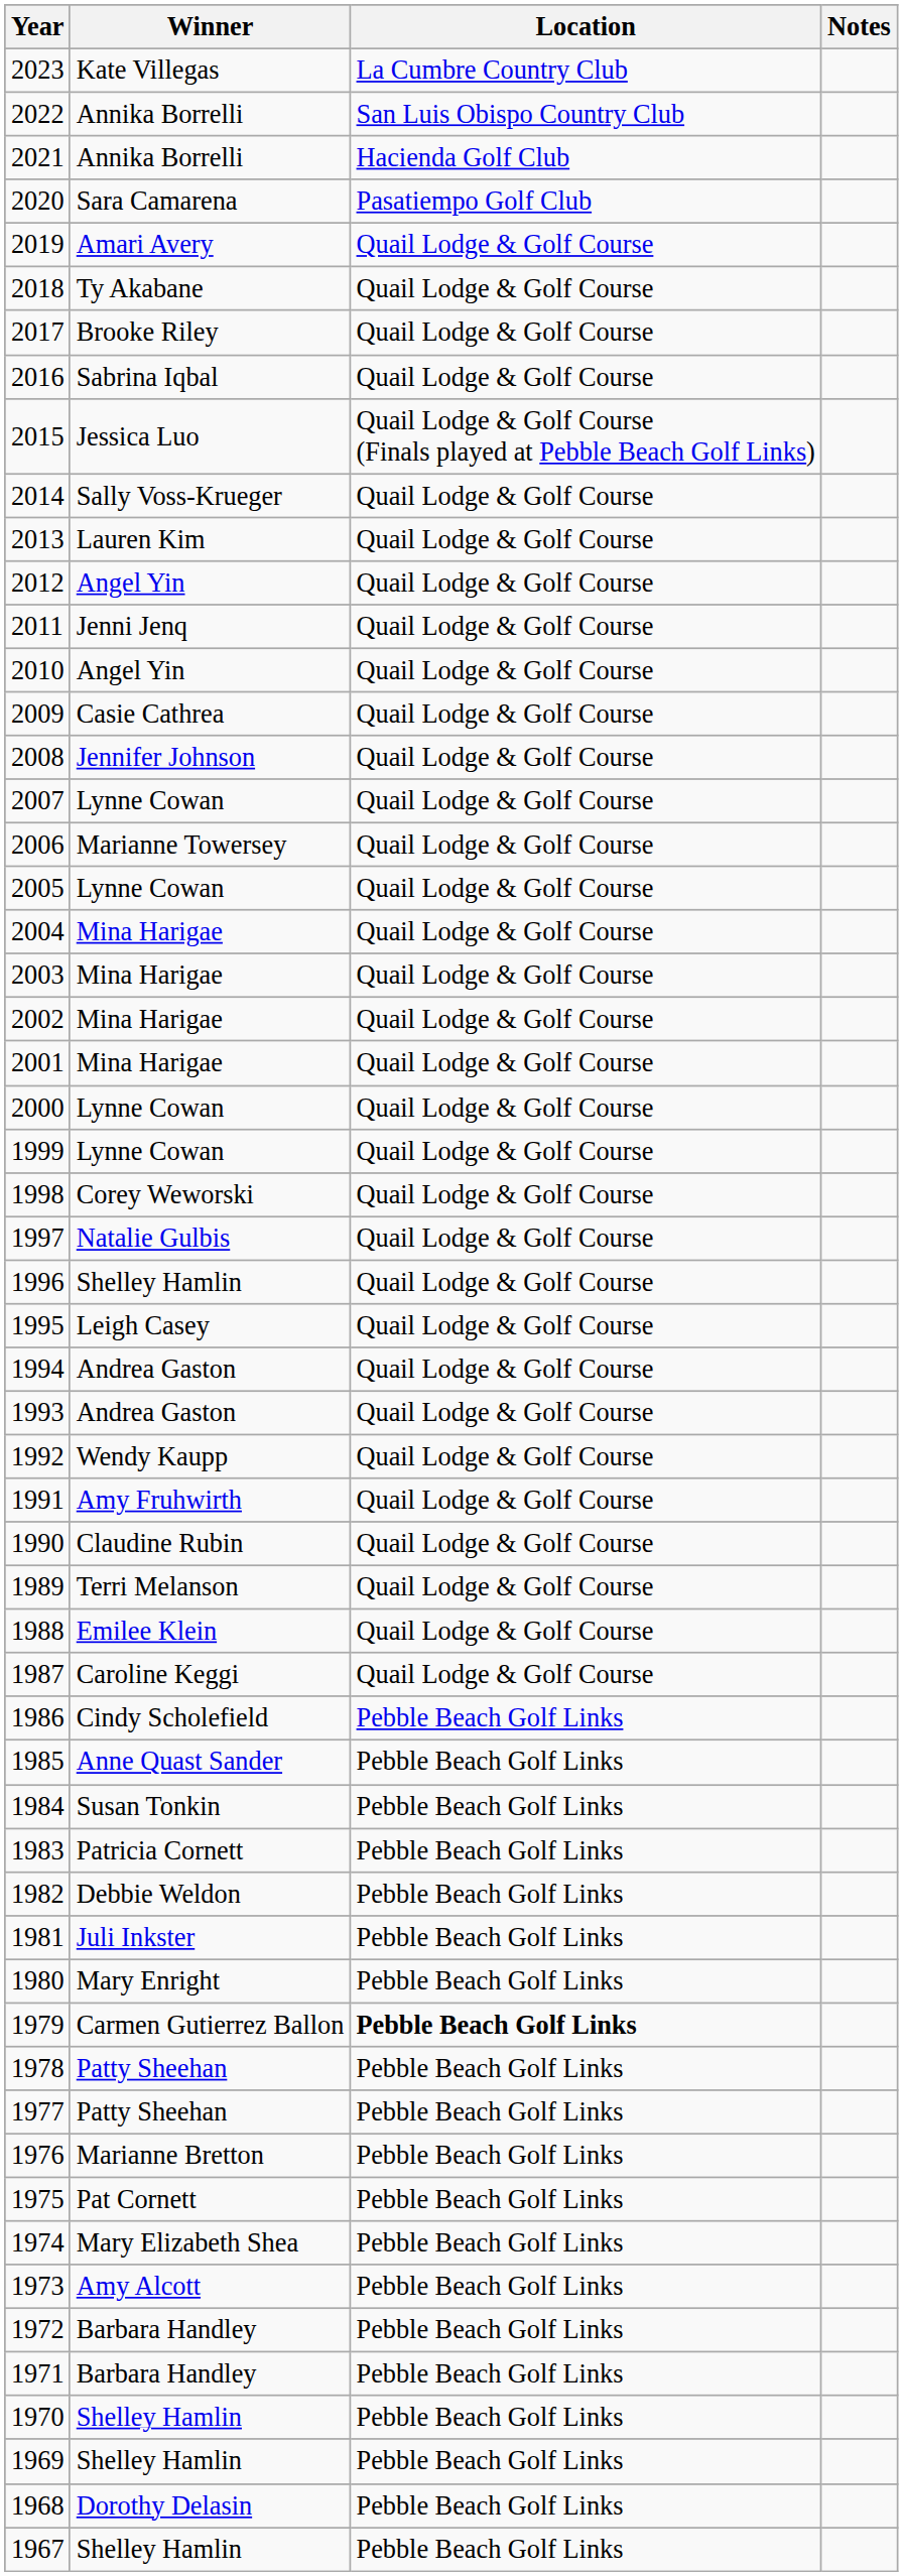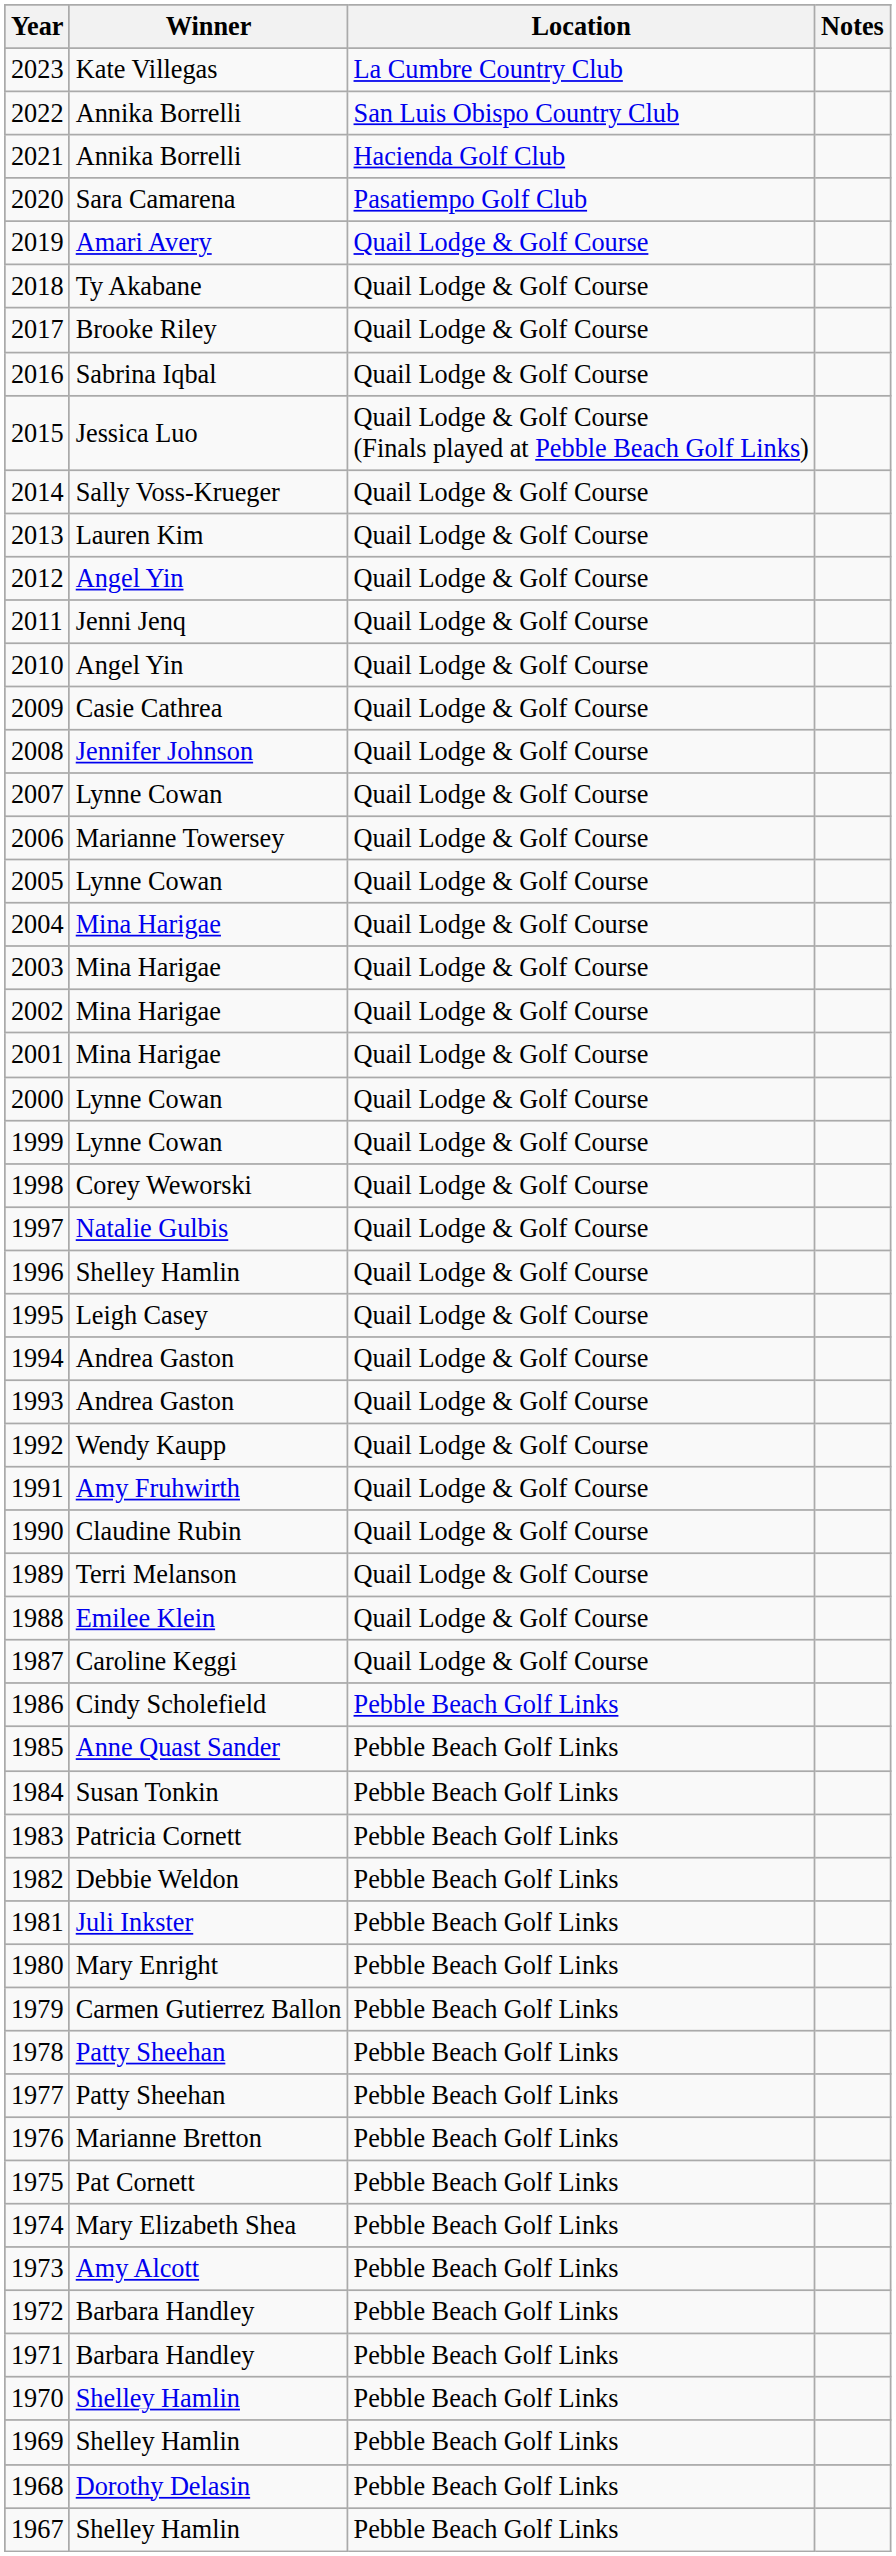1979 | Location: bold -> normal
